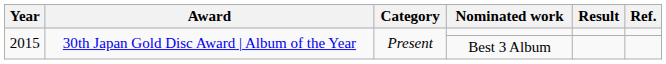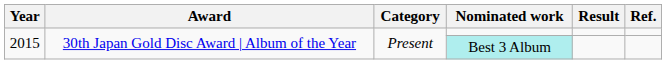Best 3 Album | Nominated work: no background -> paleturquoise background
